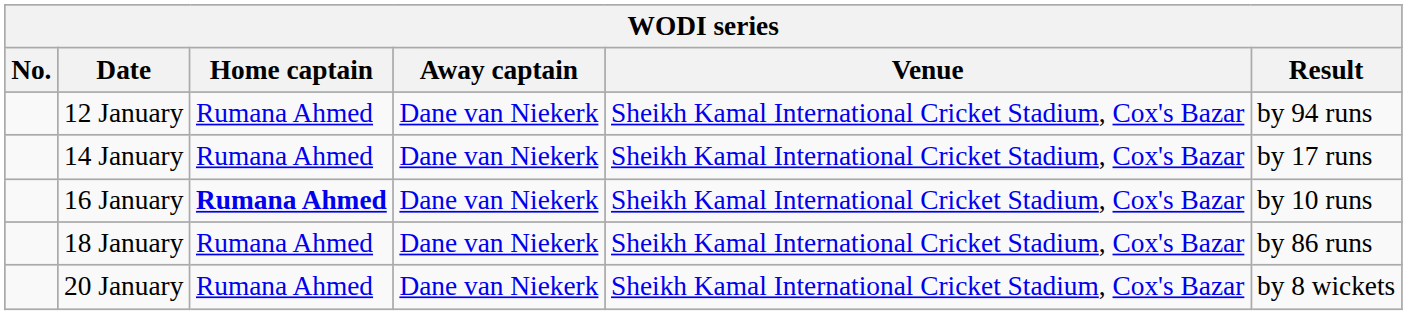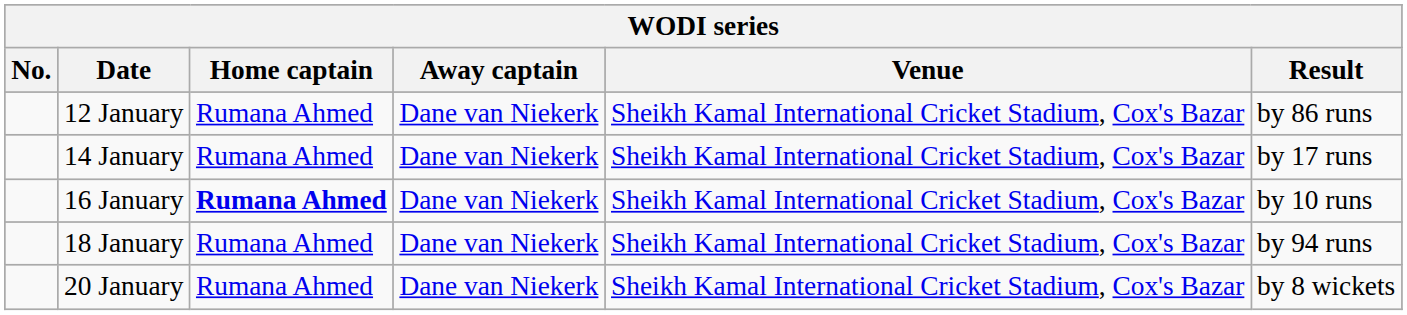12 January | Result: by 94 runs -> by 86 runs
18 January | Result: by 86 runs -> by 94 runs
